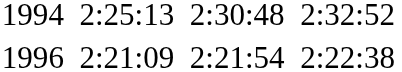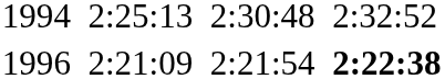1996 | column 4: normal -> bold
